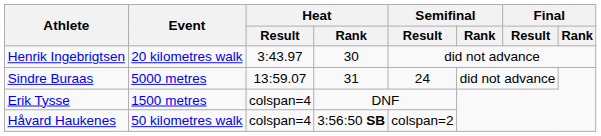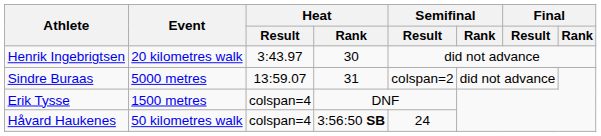Sindre Buraas | Semifinal / Result: 24 -> colspan=2
Håvard Haukenes | Semifinal / Result: colspan=2 -> 24
